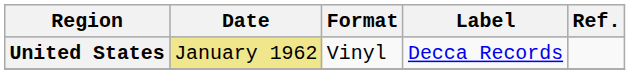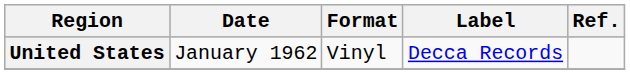United States | Date: khaki background -> no background
